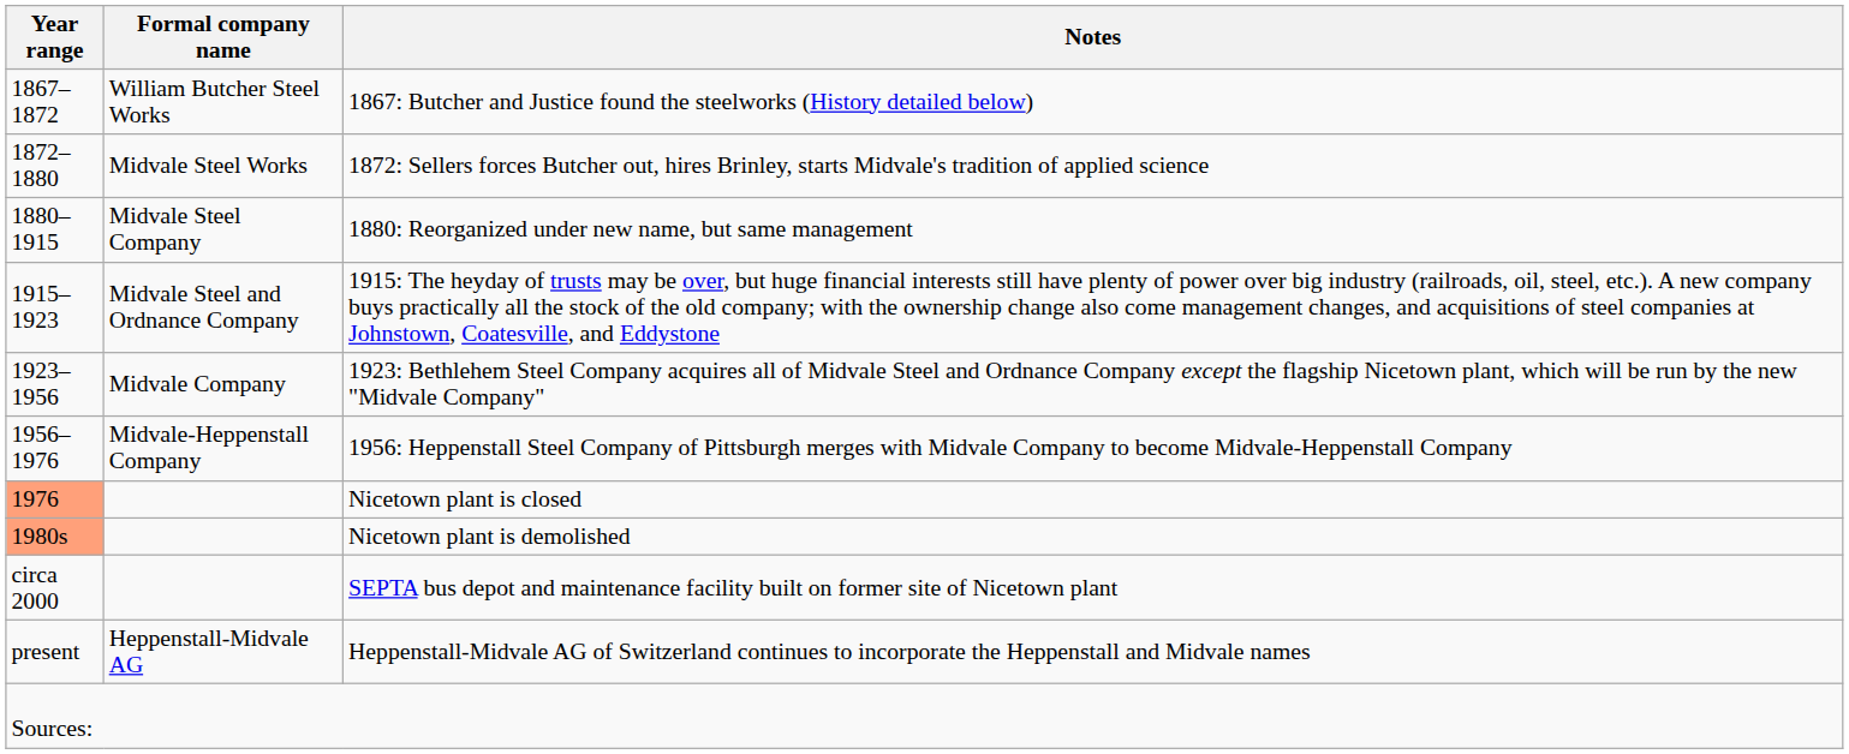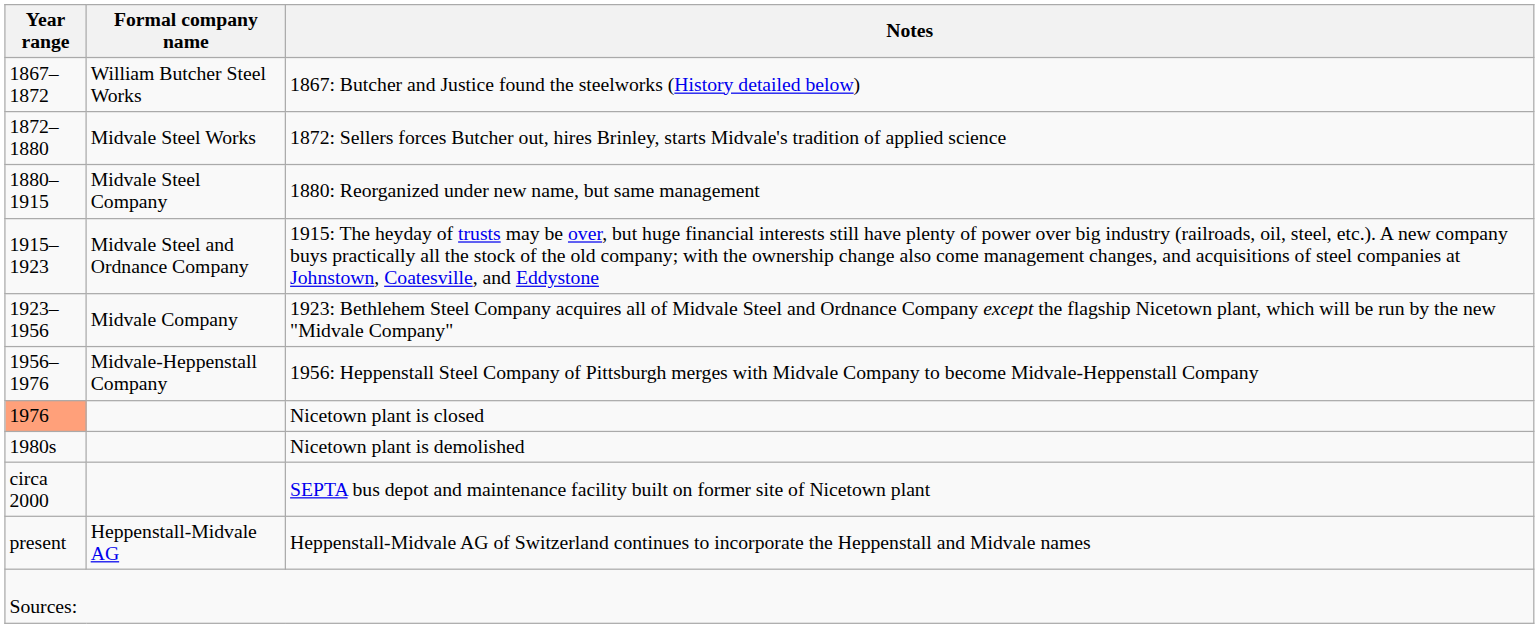Nicetown plant is demolished | Year range: lightsalmon background -> no background
